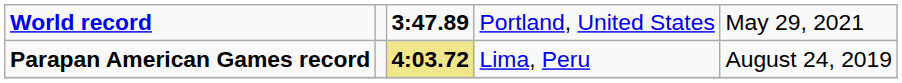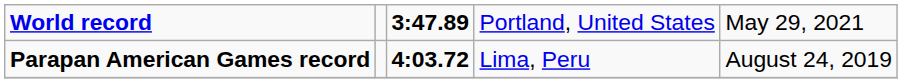Parapan American Games record | column 3: khaki background -> no background
